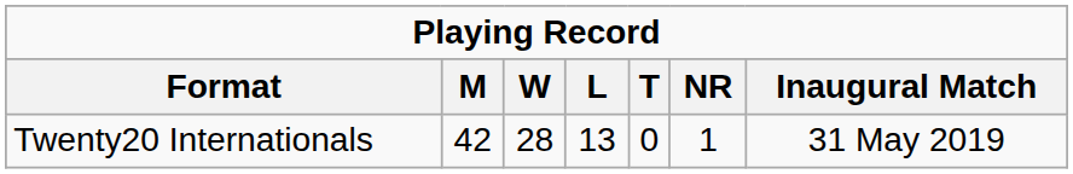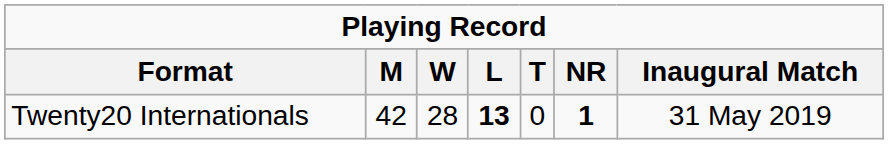Twenty20 Internationals | L: normal -> bold
Twenty20 Internationals | NR: normal -> bold
